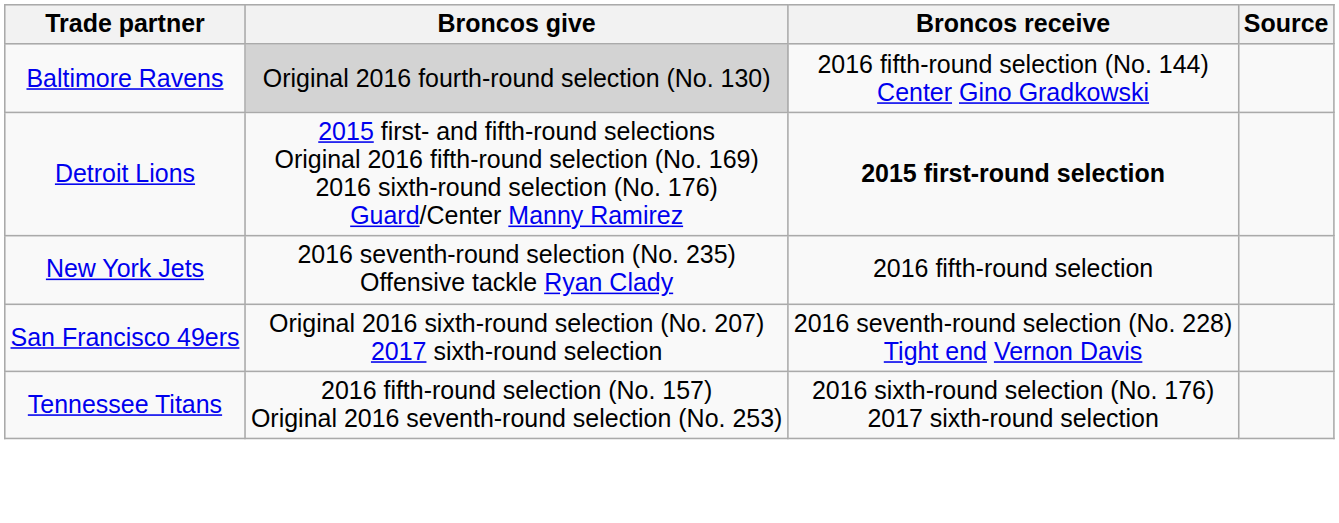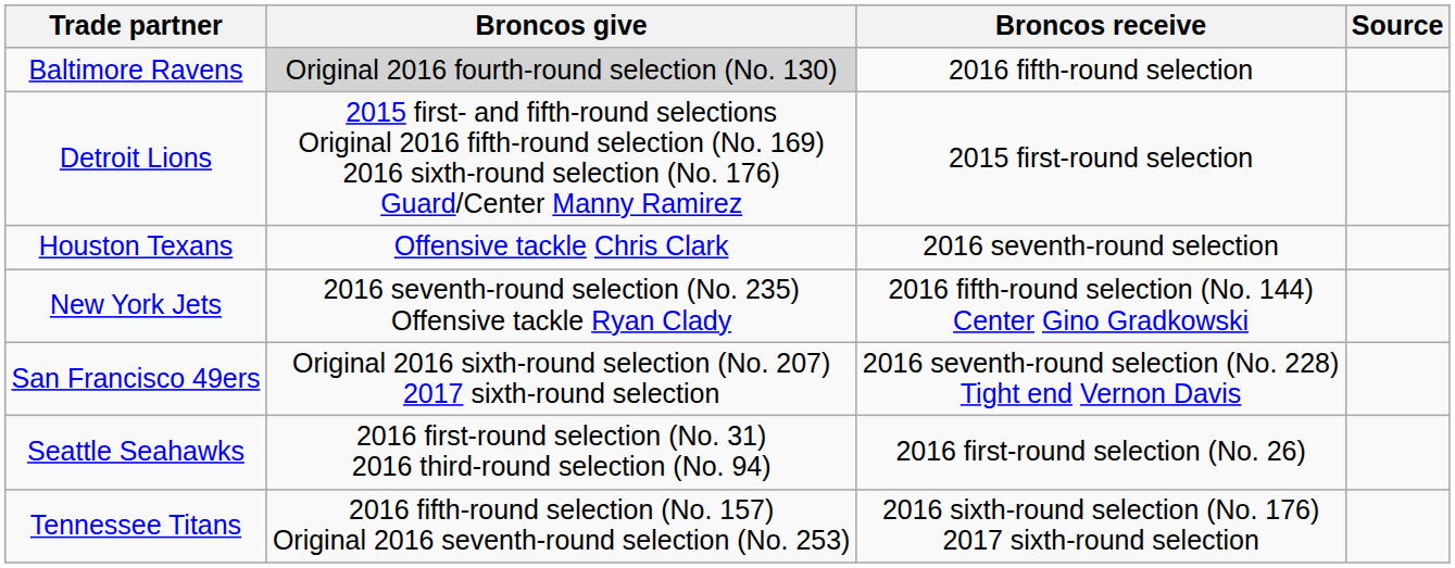Baltimore Ravens | Broncos receive: 2016 fifth-round selection (No. 144) Center Gino Gradkowski -> 2016 fifth-round selection
Detroit Lions | Broncos receive: bold -> normal
+ row: Houston Texans | Offensive tackle Chris Clark | 2016 seventh-round selection
New York Jets | Broncos receive: 2016 fifth-round selection -> 2016 fifth-round selection (No. 144) Center Gino Gradkowski
+ row: Seattle Seahawks | 2016 first-round selection (No. 31) 2016 third-round selection (No. 94) | 2016 first-round selection (No. 26)
